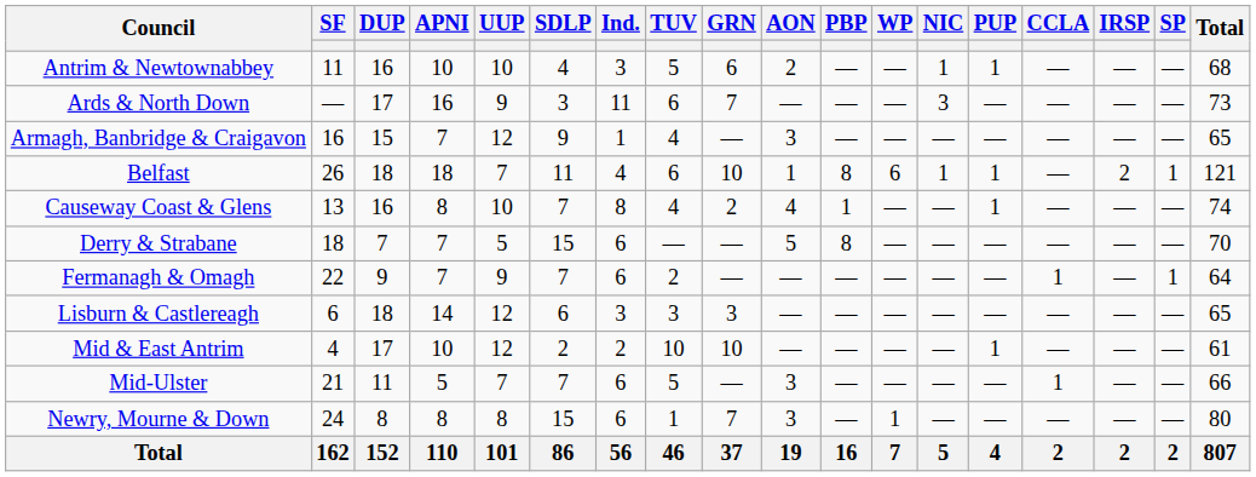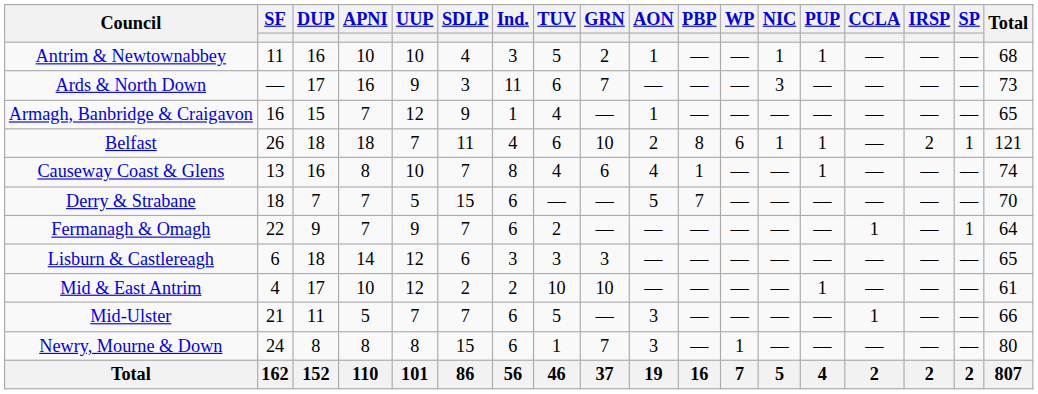Antrim & Newtownabbey | GRN: 6 -> 2
Antrim & Newtownabbey | AON: 2 -> 1
Armagh, Banbridge & Craigavon | AON: 3 -> 1
Belfast | AON: 1 -> 2
Causeway Coast & Glens | GRN: 2 -> 6
Derry & Strabane | PBP: 8 -> 7
